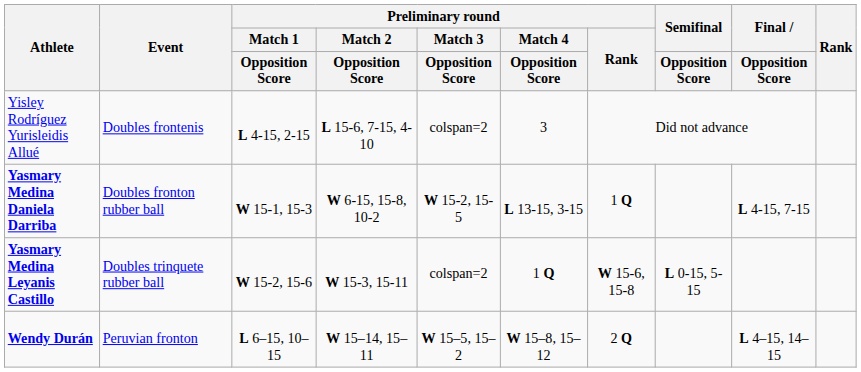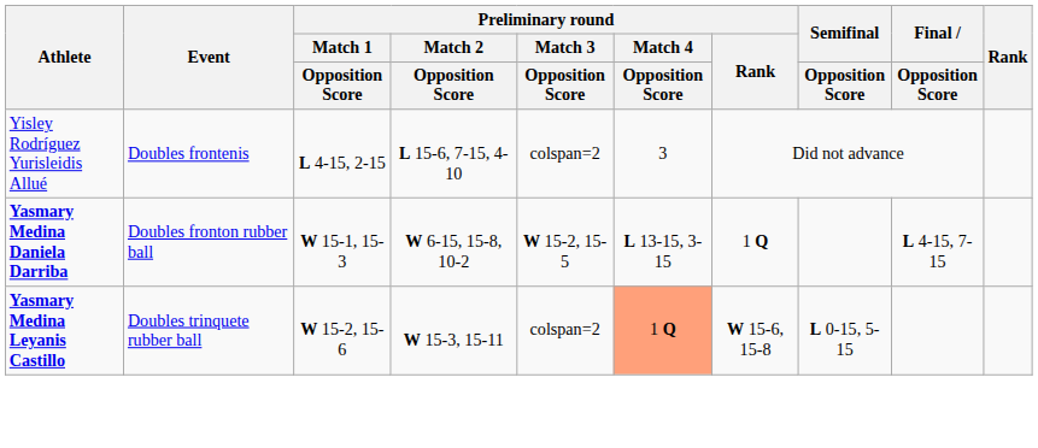Yasmary Medina Leyanis Castillo | Preliminary round / Match 4 / Opposition Score: no background -> lightsalmon background
- row: Wendy Durán | Peruvian fronton | L 6–15, 10–15 | W 15–14, 15–11 | W 15–5, 15–2 | W 15–8, 15–12 | 2 Q | L 4–15, 14–15
